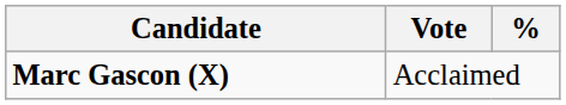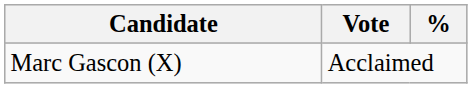Marc Gascon (X) | Candidate: bold -> normal
